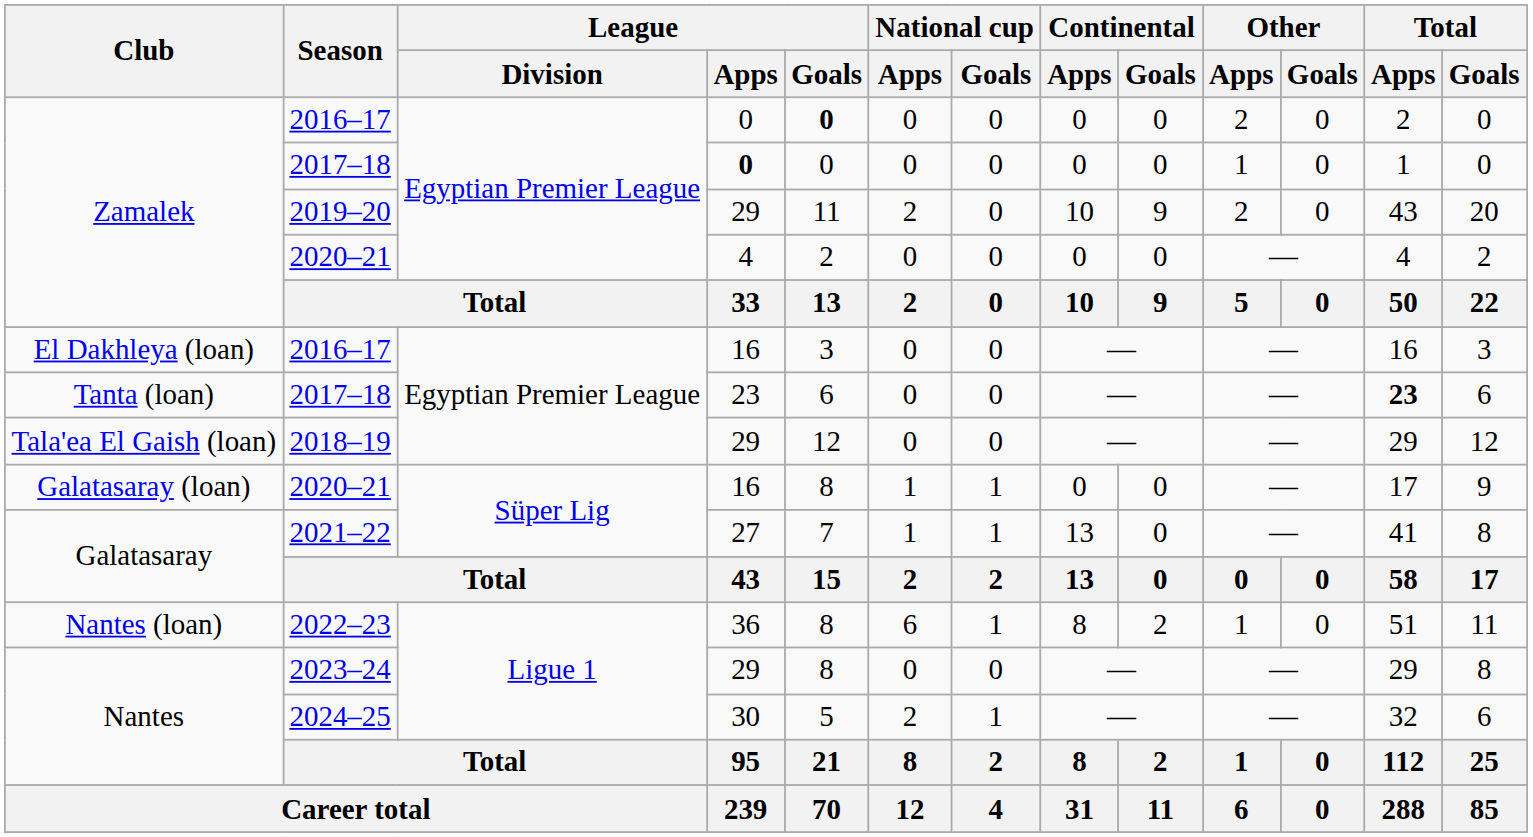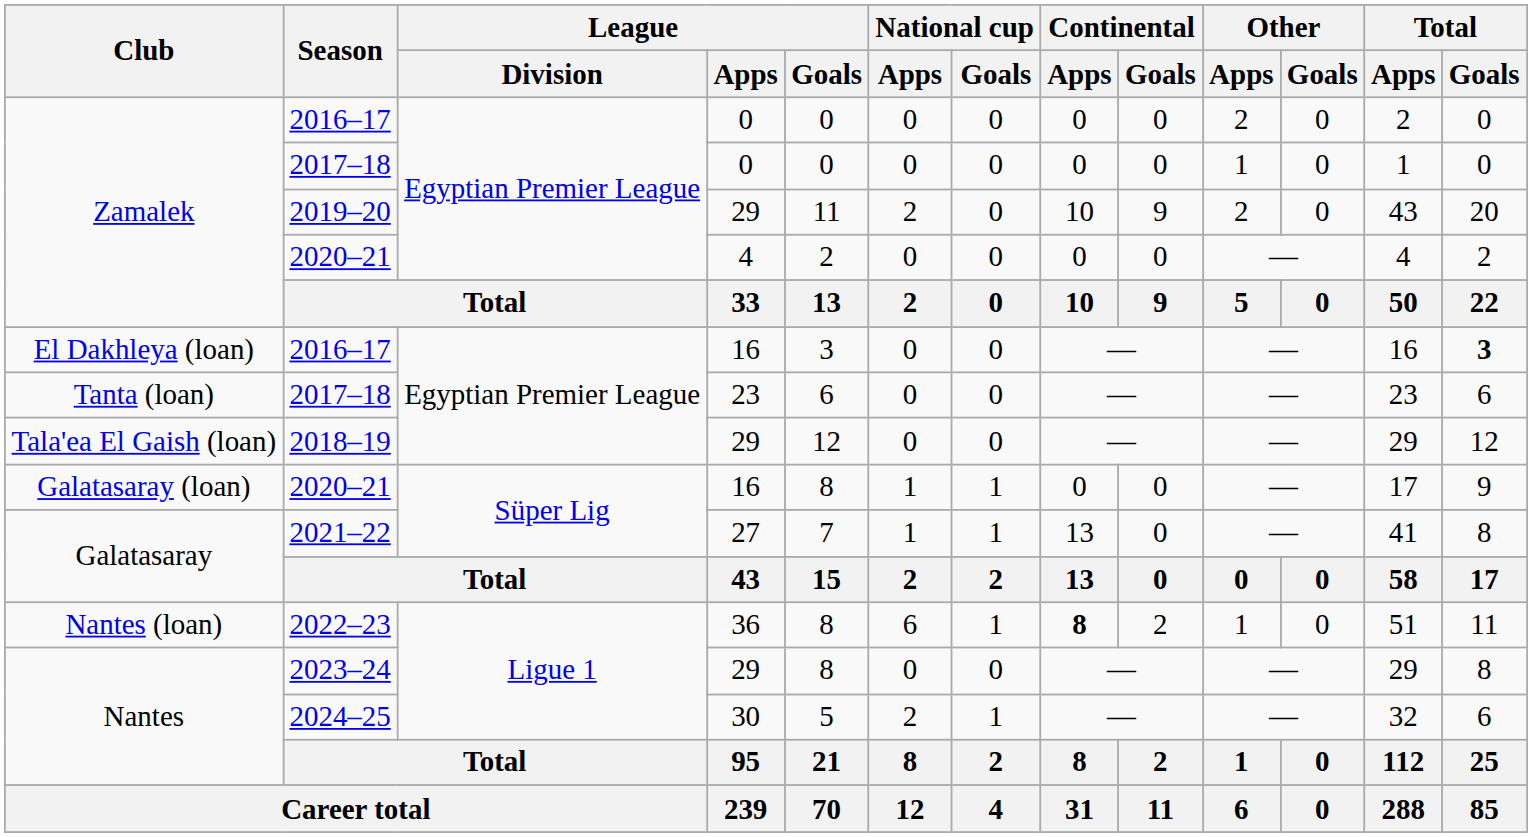Zamalek / 2016–17 | League / Goals: bold -> normal
Zamalek / 2017–18 | League / Apps: bold -> normal
El Dakhleya (loan) / 2016–17 | Total / Goals: normal -> bold
Tanta (loan) / 2017–18 | Total / Apps: bold -> normal
2022–23 | Continental / Apps: normal -> bold
